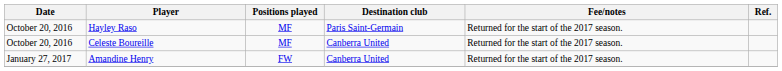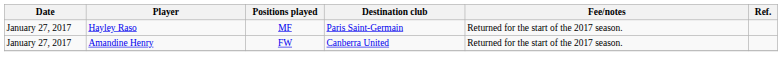Hayley Raso | Date: October 20, 2016 -> January 27, 2017
- row: October 20, 2016 | Celeste Boureille | MF | Canberra United | Returned for the start of the 2017 season.
